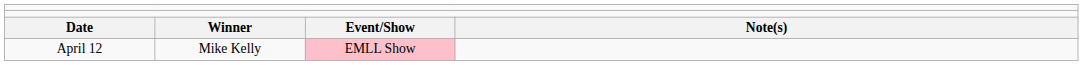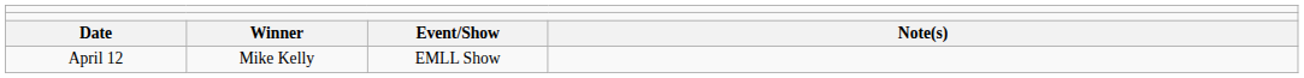April 12 | column 3: pink background -> no background
